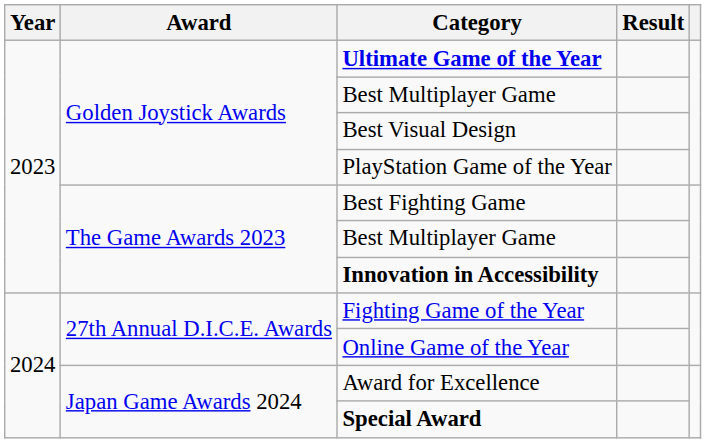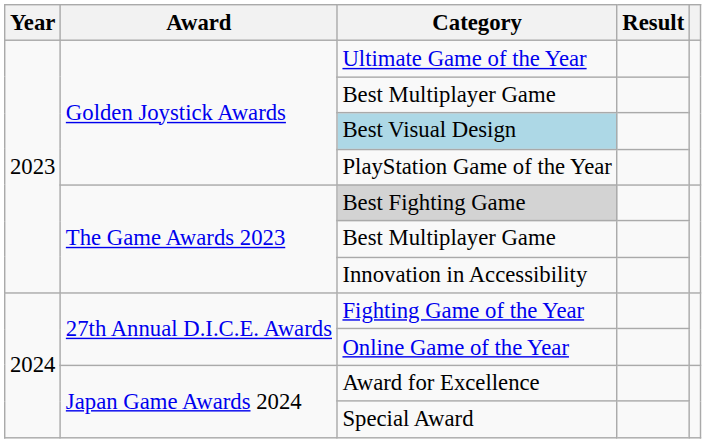Ultimate Game of the Year | Category: bold -> normal
Best Visual Design | Category: no background -> lightblue background
Best Fighting Game | Category: no background -> lightgrey background
Innovation in Accessibility | Category: bold -> normal
Special Award | Category: bold -> normal
